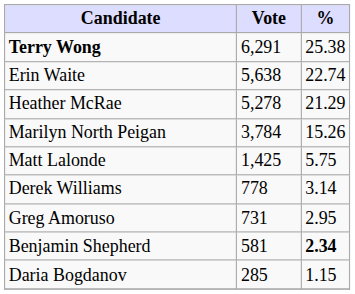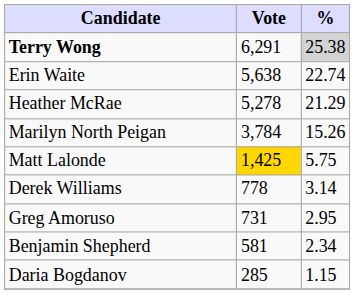Terry Wong | %: no background -> lightgrey background
Matt Lalonde | Vote: no background -> gold background
Benjamin Shepherd | %: bold -> normal
